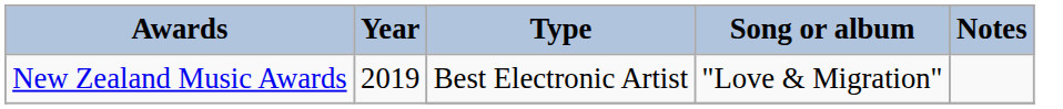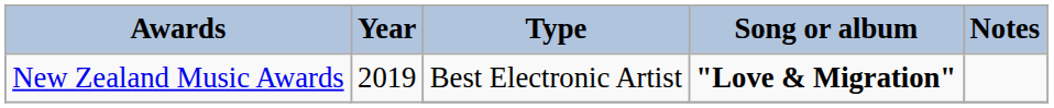New Zealand Music Awards / Best Electronic Artist | Song or album: normal -> bold
